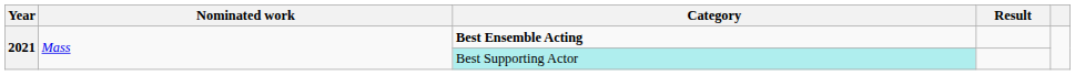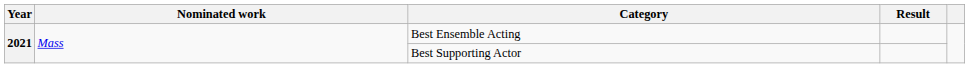Best Ensemble Acting | Category: bold -> normal
Best Supporting Actor | Category: paleturquoise background -> no background
